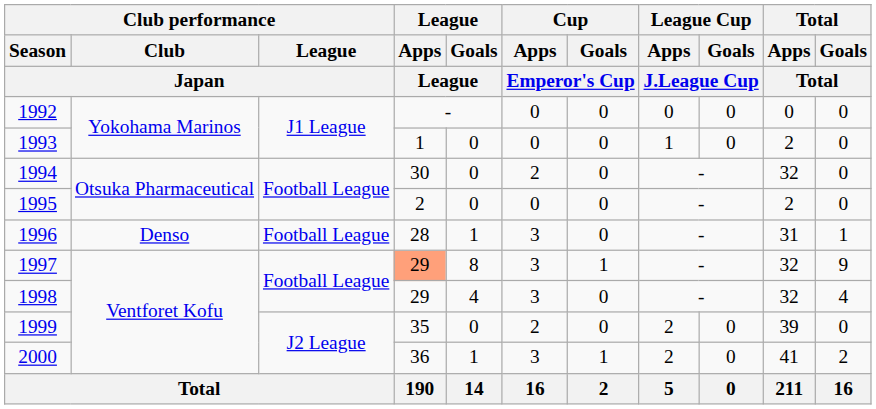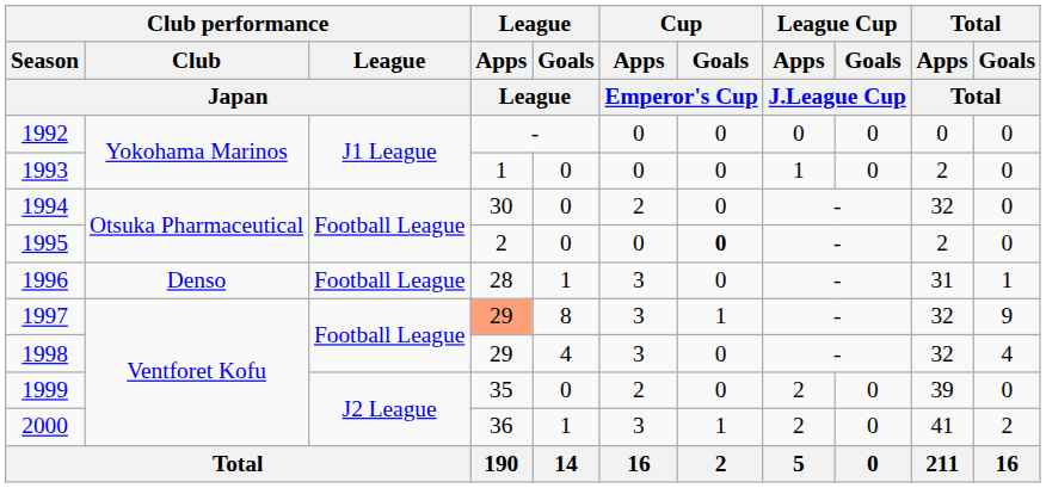1995 | Cup / Goals / Emperor's Cup: normal -> bold
